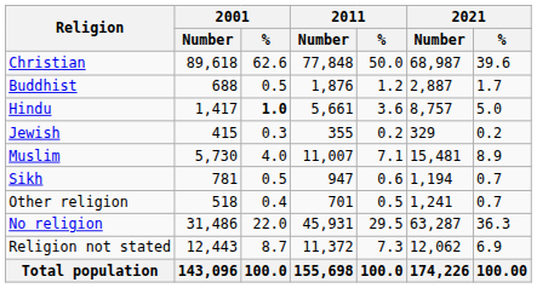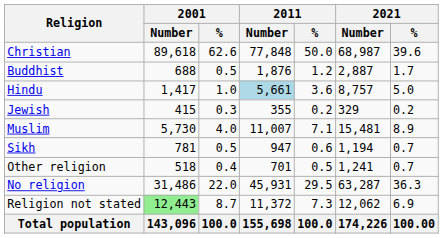Hindu | 2001 / %: bold -> normal
Hindu | 2011 / Number: no background -> lightblue background
Religion not stated | 2001 / Number: no background -> lightgreen background
